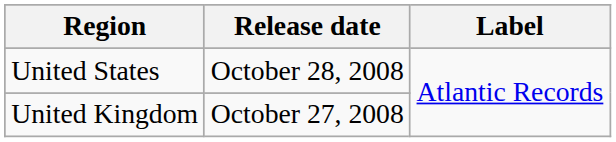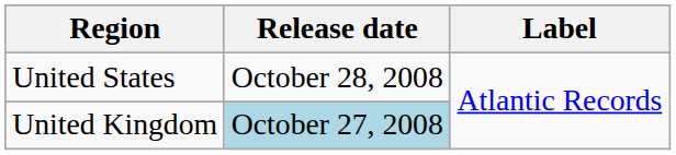United Kingdom | Release date: no background -> lightblue background
